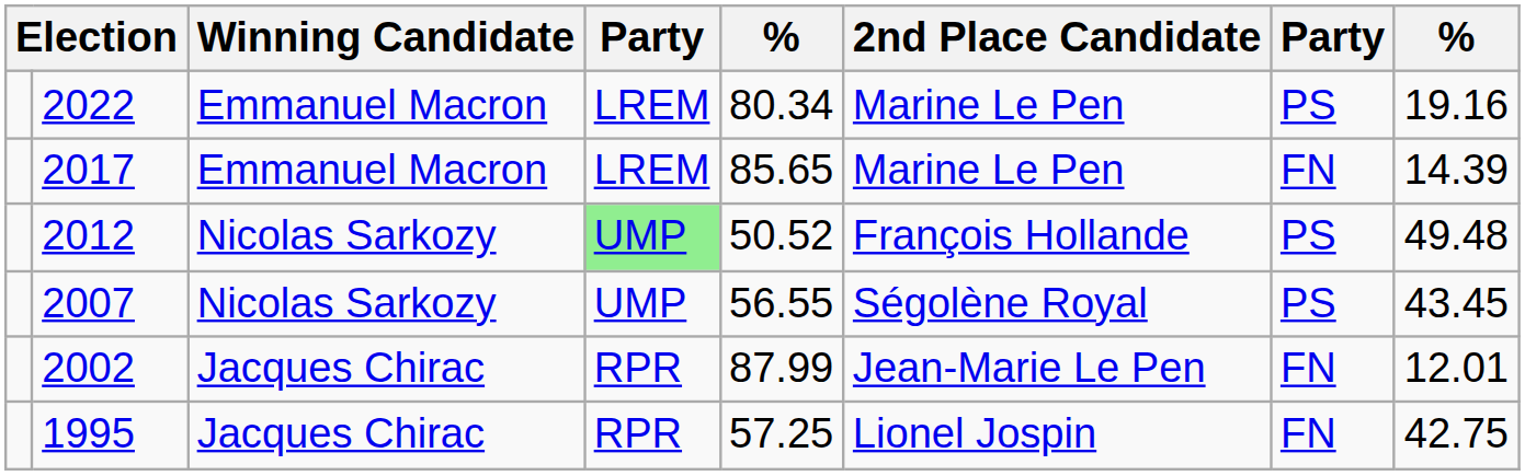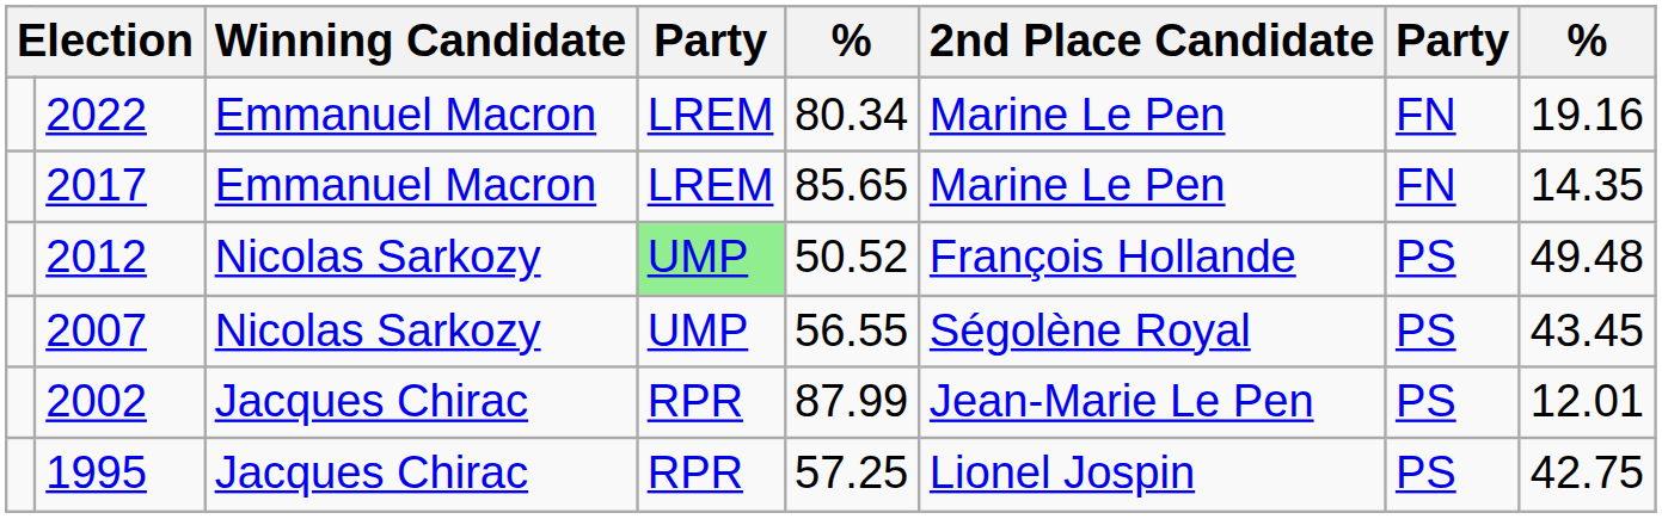2022 | column 7: PS -> FN
2017 | column 8: 14.39 -> 14.35
2002 | column 7: FN -> PS
1995 | column 7: FN -> PS
